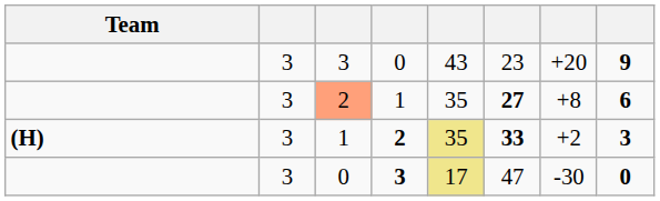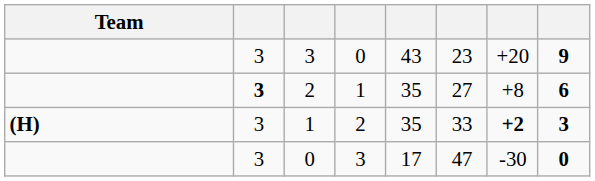row 3 | column 2: normal -> bold
row 3 | column 3: lightsalmon background -> no background
row 3 | column 6: bold -> normal
row 4 | column 4: bold -> normal
row 4 | column 5: khaki background -> no background
row 4 | column 6: bold -> normal
row 4 | column 7: normal -> bold
row 5 | column 4: bold -> normal
row 5 | column 5: khaki background -> no background
